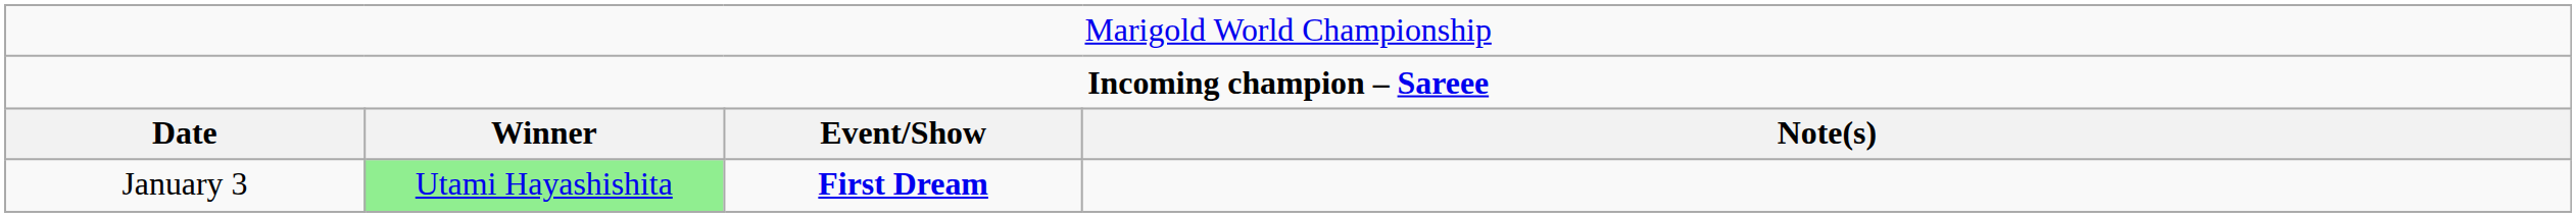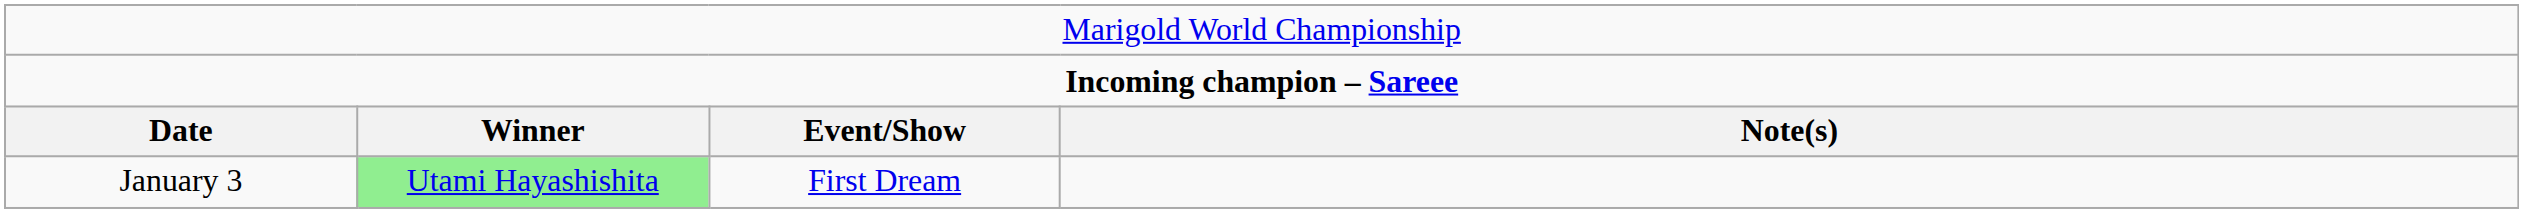January 3 | column 3: bold -> normal
